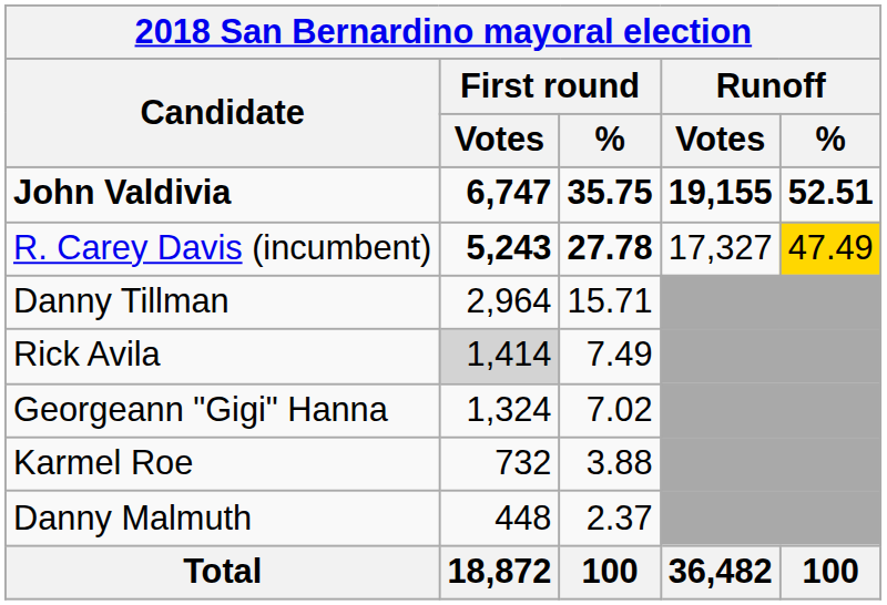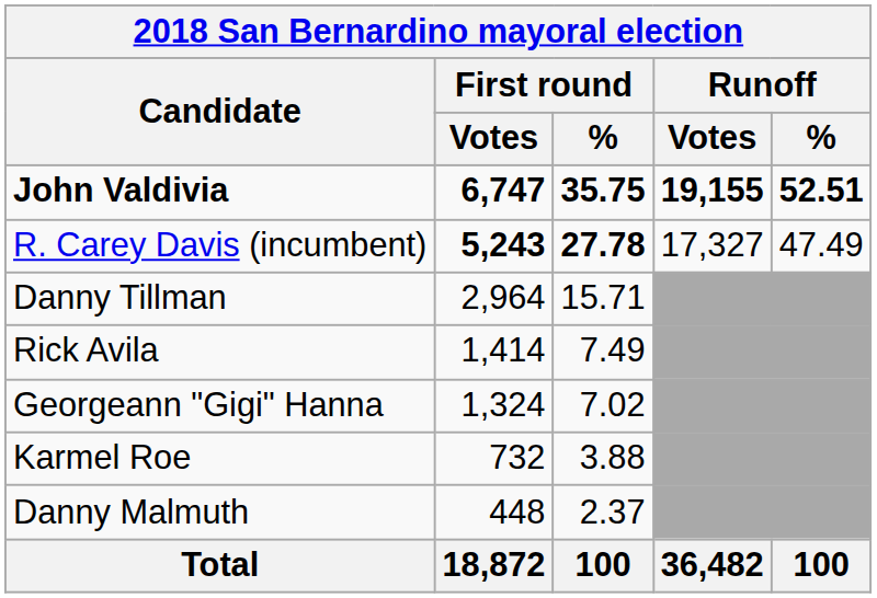R. Carey Davis (incumbent) | Runoff / %: gold background -> no background
Rick Avila | First round / Votes: lightgrey background -> no background
